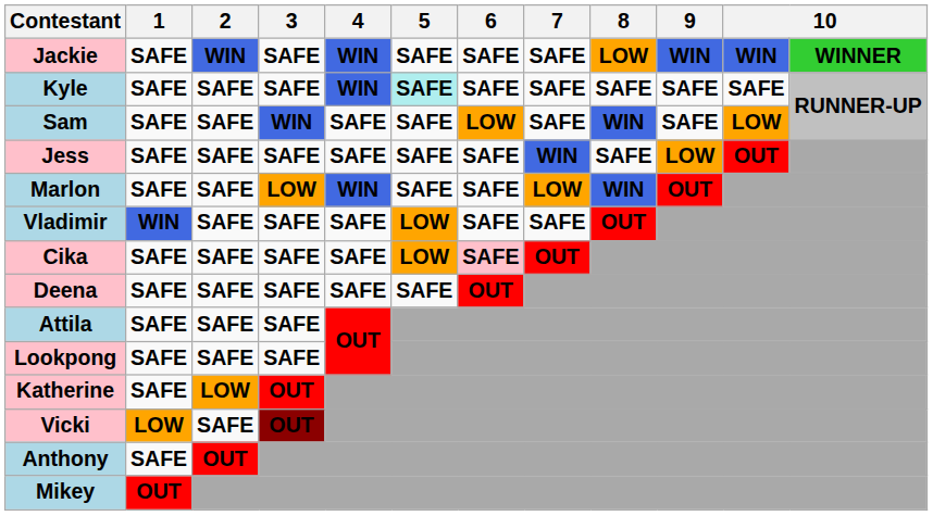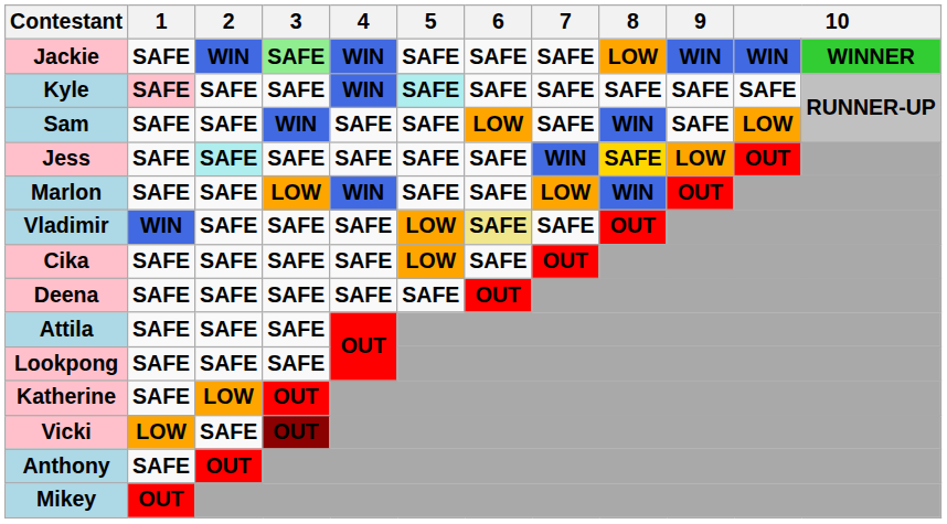Jackie | 3: no background -> lightgreen background
Kyle | 1: no background -> pink background
Jess | 2: no background -> paleturquoise background
Jess | 8: no background -> gold background
Vladimir | 6: no background -> khaki background
Cika | 6: pink background -> no background
